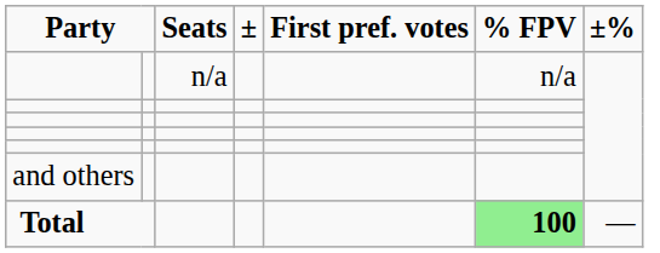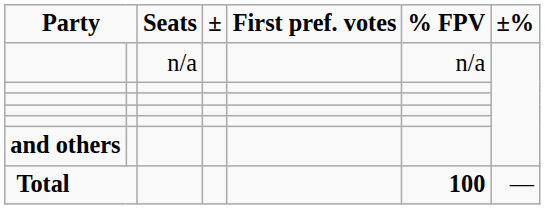and others | column 1: normal -> bold
Total | % FPV: lightgreen background -> no background
